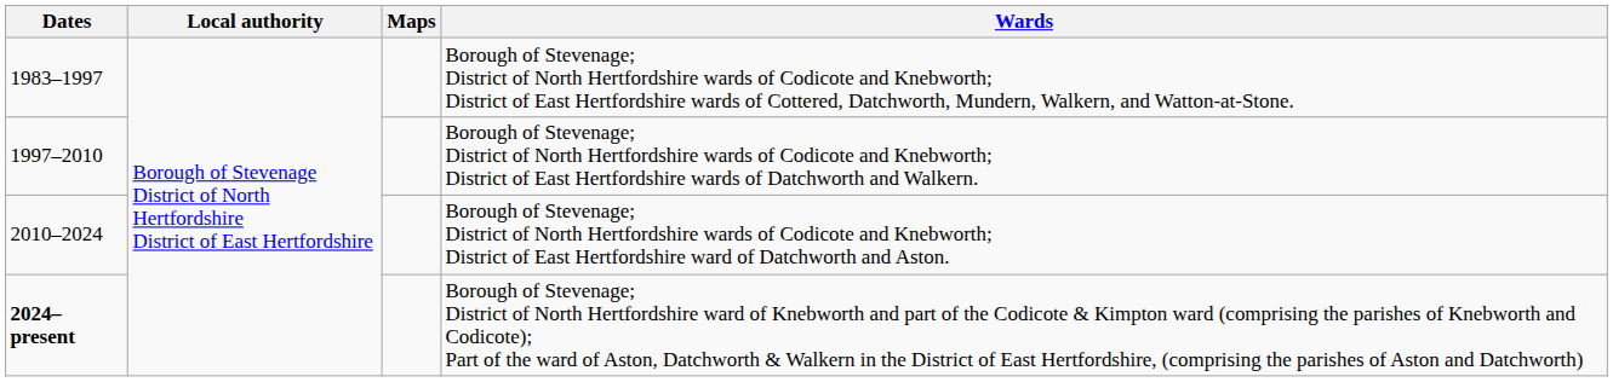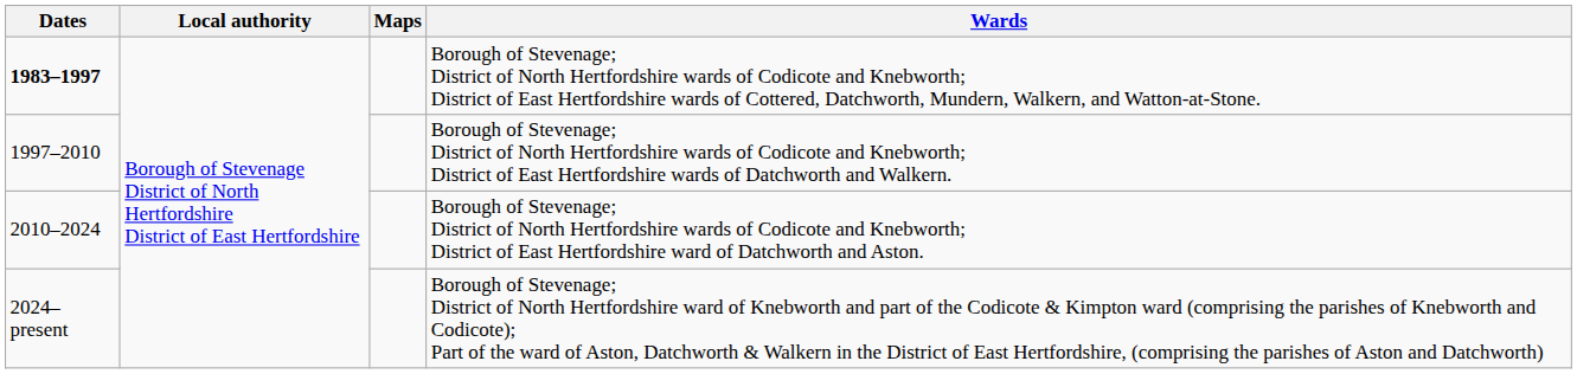row 2 | Dates: normal -> bold
row 5 | Dates: bold -> normal
